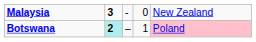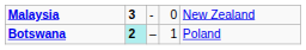Botswana | column 5: pink background -> no background
